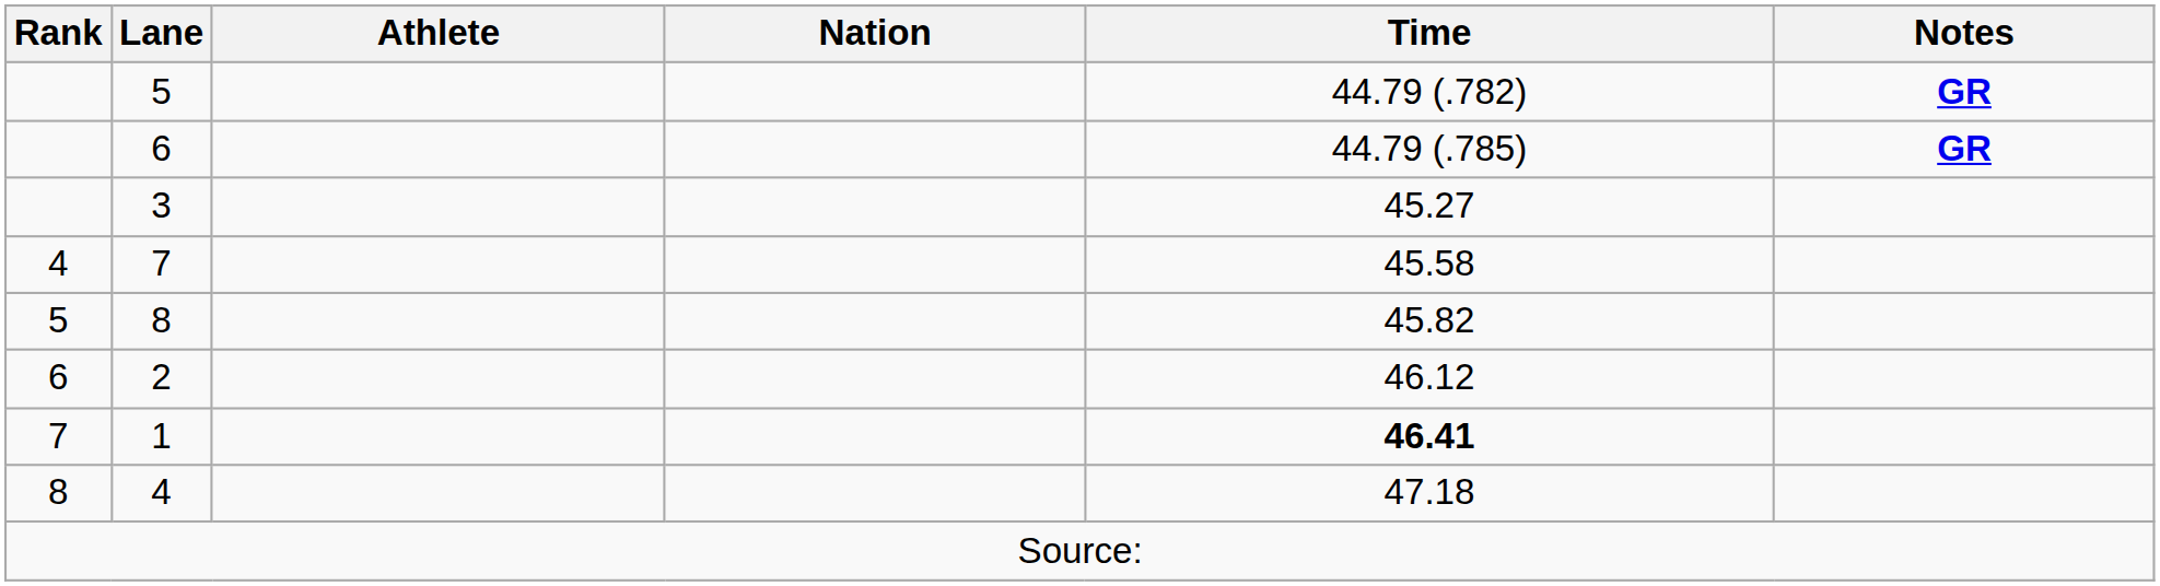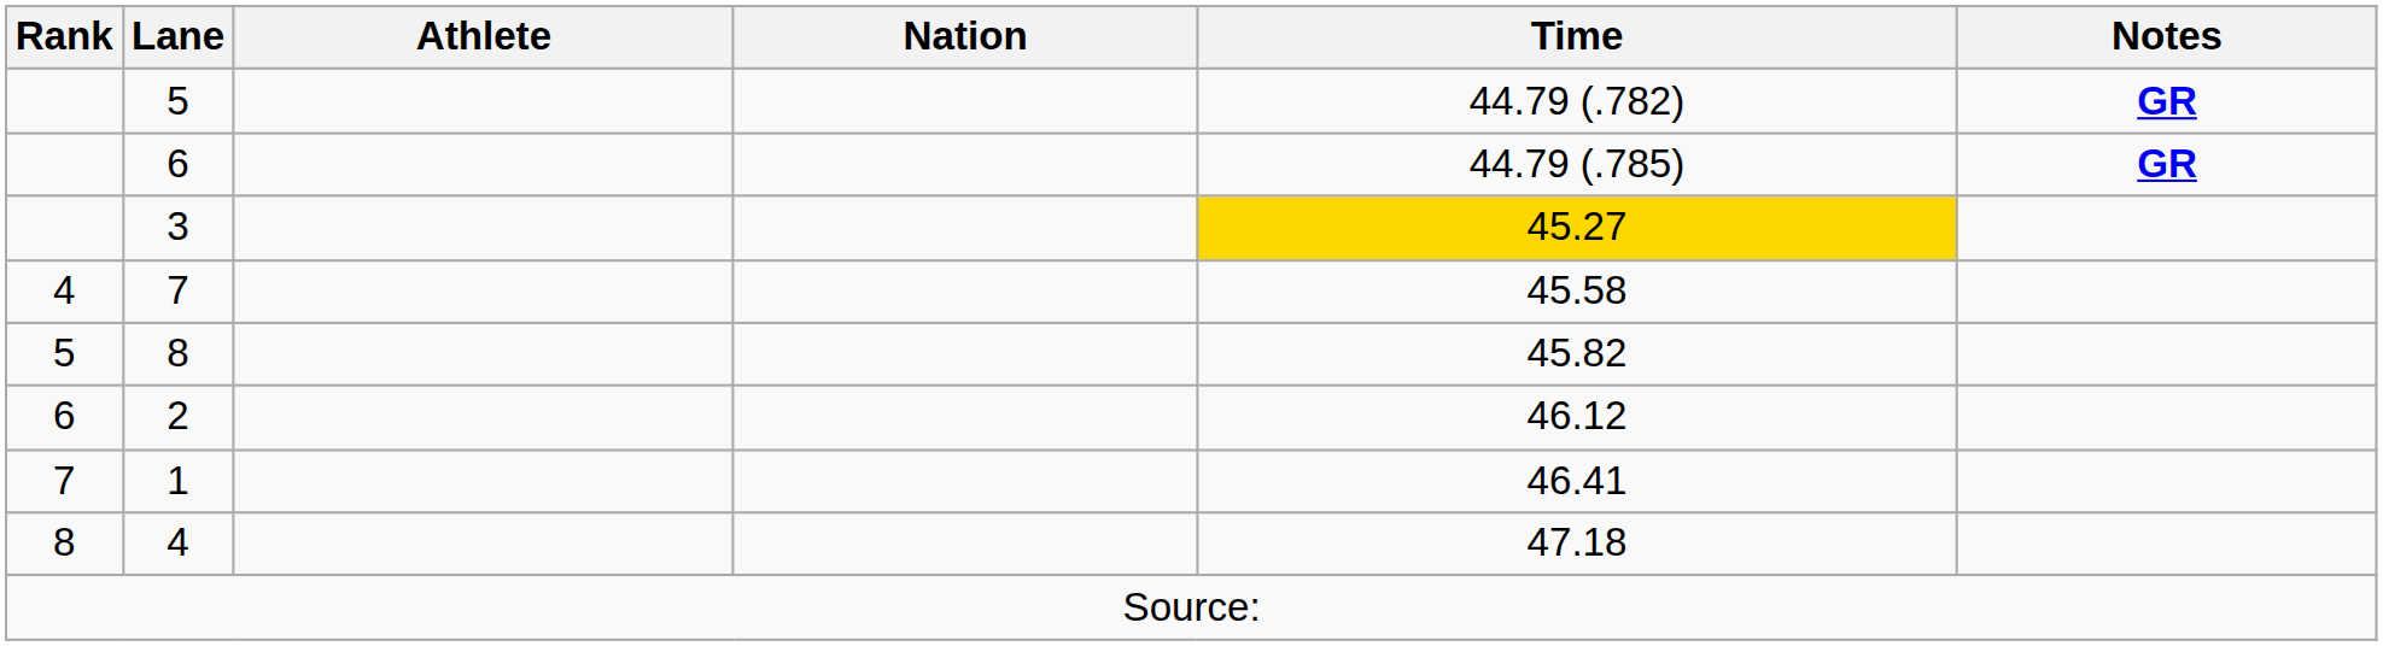3 | Time: no background -> gold background
1 | Time: bold -> normal
